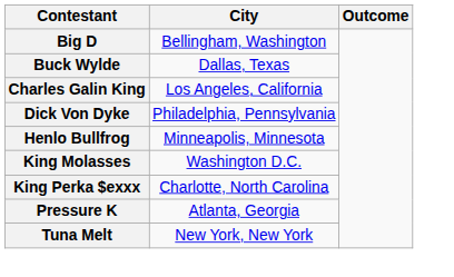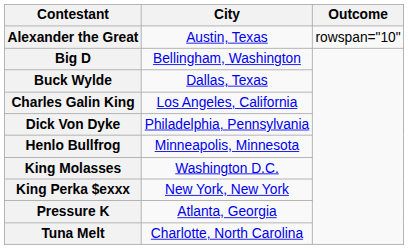+ row: Alexander the Great | Austin, Texas | rowspan="10"
King Perka $exxx | City: Charlotte, North Carolina -> New York, New York
Tuna Melt | City: New York, New York -> Charlotte, North Carolina
